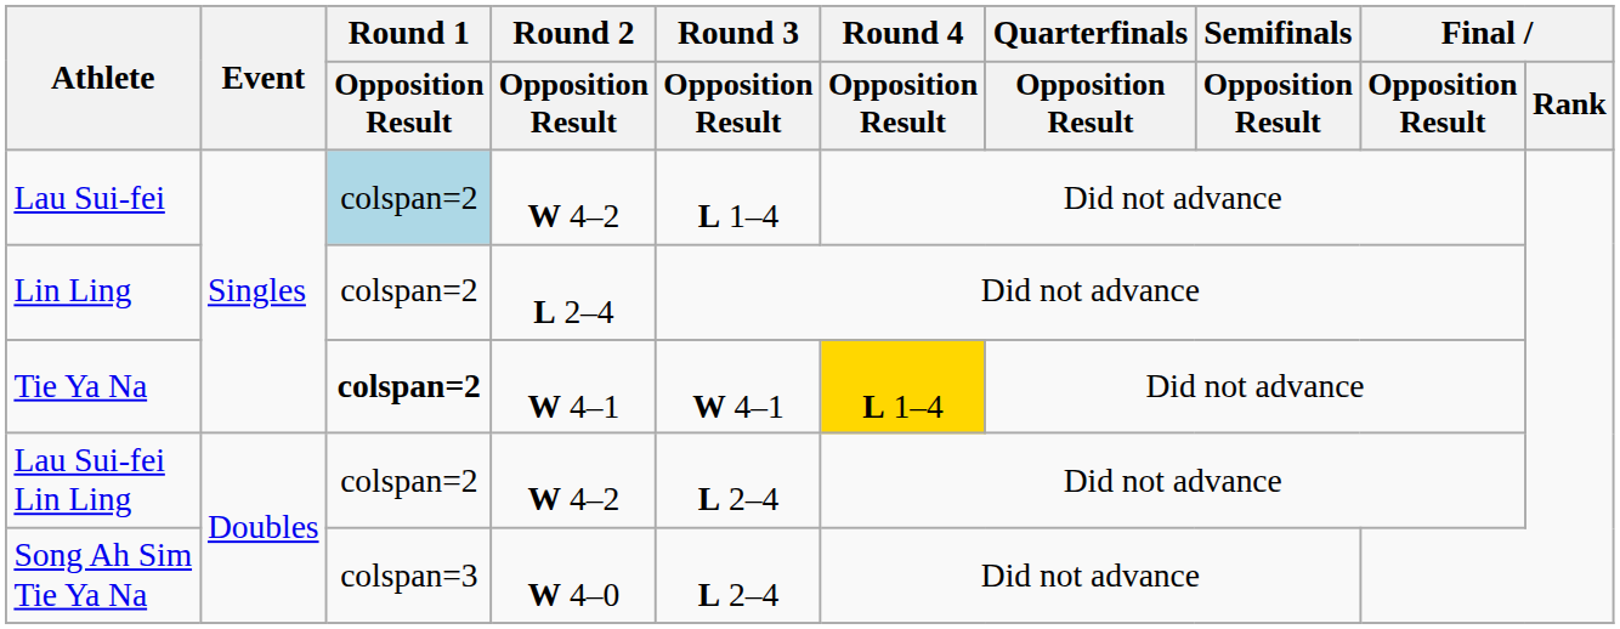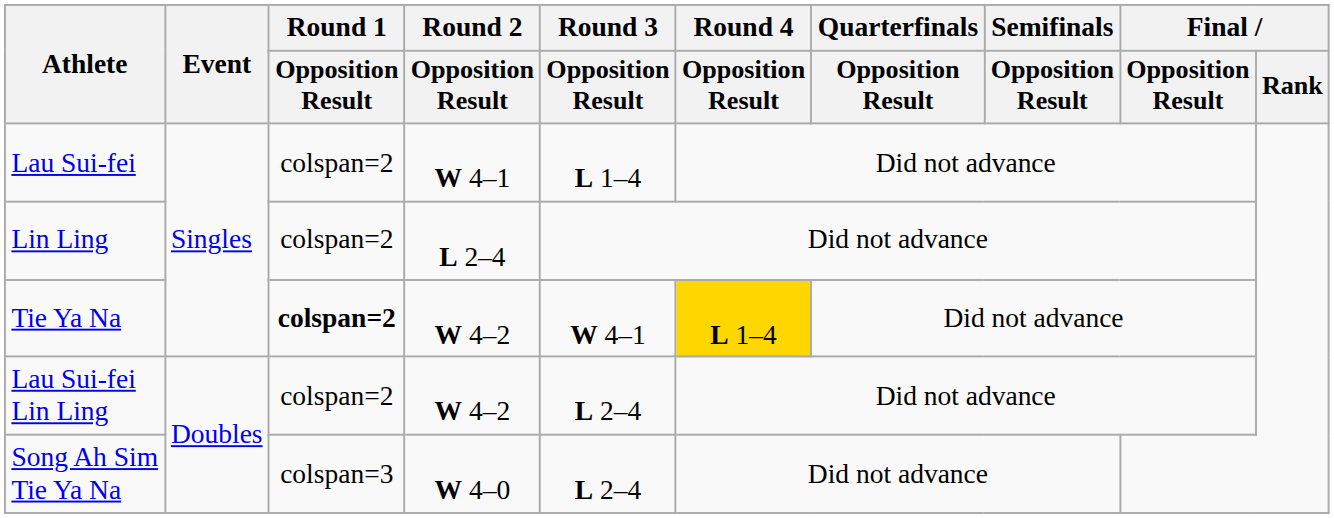Lau Sui-fei | Round 1 / Opposition Result: lightblue background -> no background
Lau Sui-fei | Round 2 / Opposition Result: W 4–2 -> W 4–1
Tie Ya Na | Round 2 / Opposition Result: W 4–1 -> W 4–2
